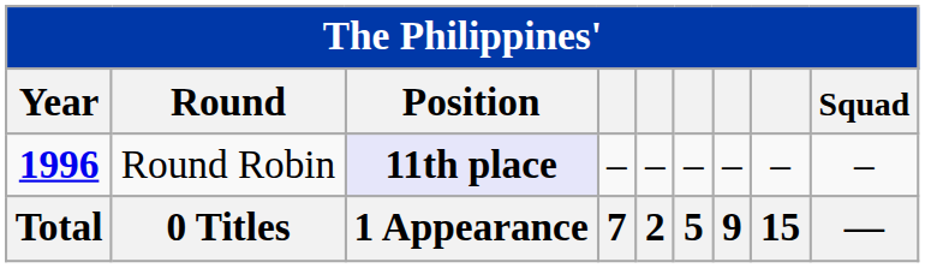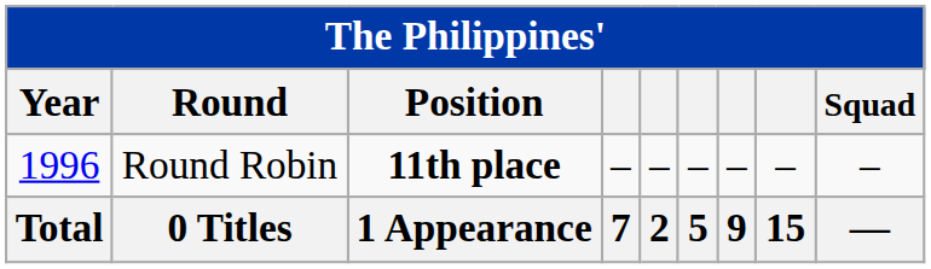Round Robin | Year: bold -> normal
Round Robin | Position: lavender background -> no background
